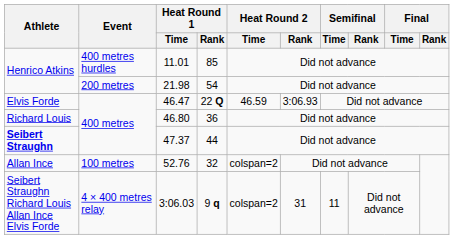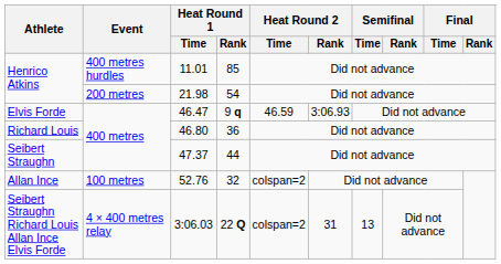46.47 | Heat Round 1 / Rank: 22 Q -> 9 q
47.37 | Athlete: bold -> normal
3:06.03 | Heat Round 1 / Rank: 9 q -> 22 Q
3:06.03 | Semifinal / Time: 11 -> 13
